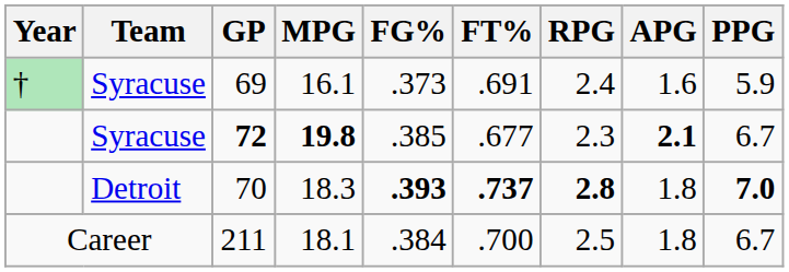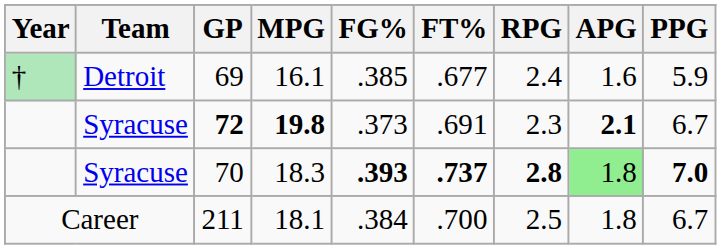69 | Team: Syracuse -> Detroit
69 | FG%: .373 -> .385
69 | FT%: .691 -> .677
72 | FG%: .385 -> .373
72 | FT%: .677 -> .691
70 | Team: Detroit -> Syracuse
70 | APG: no background -> lightgreen background
